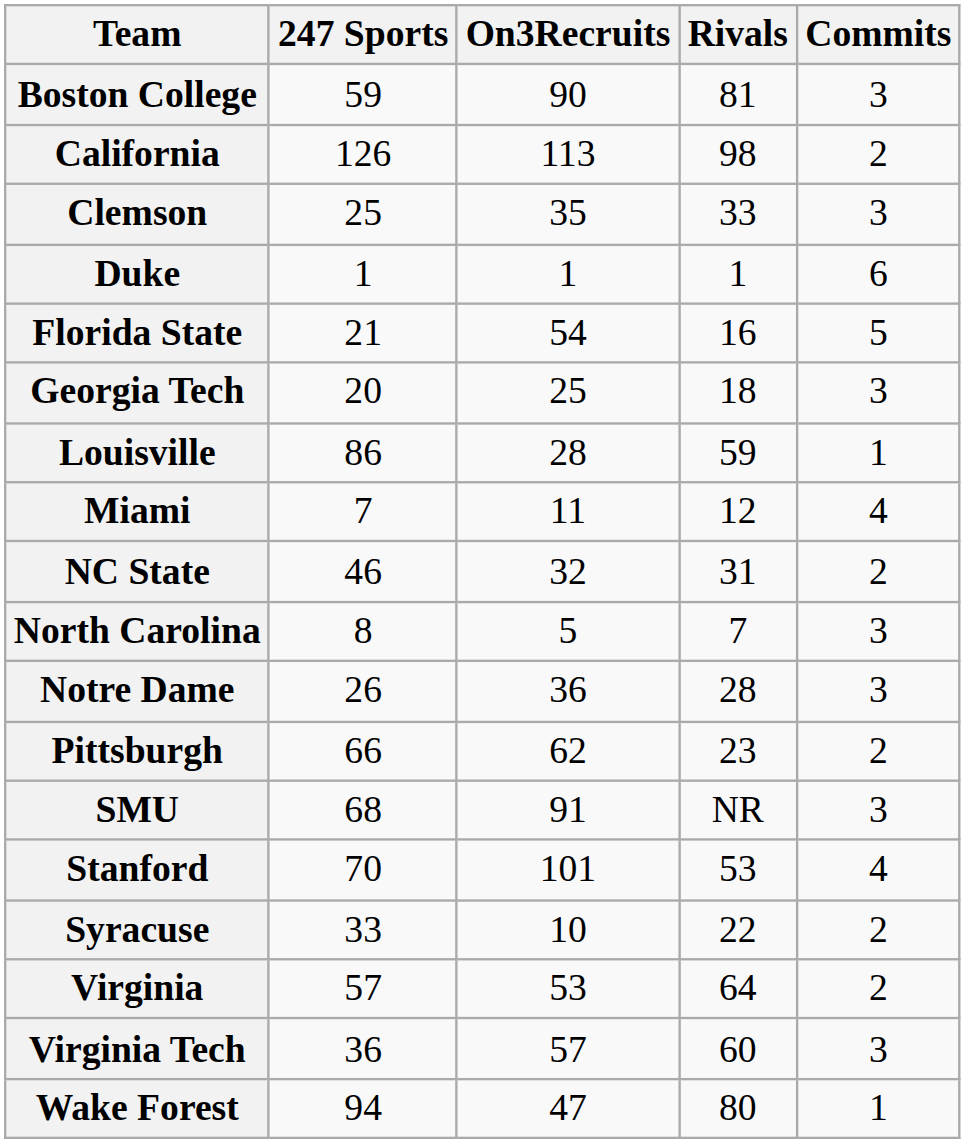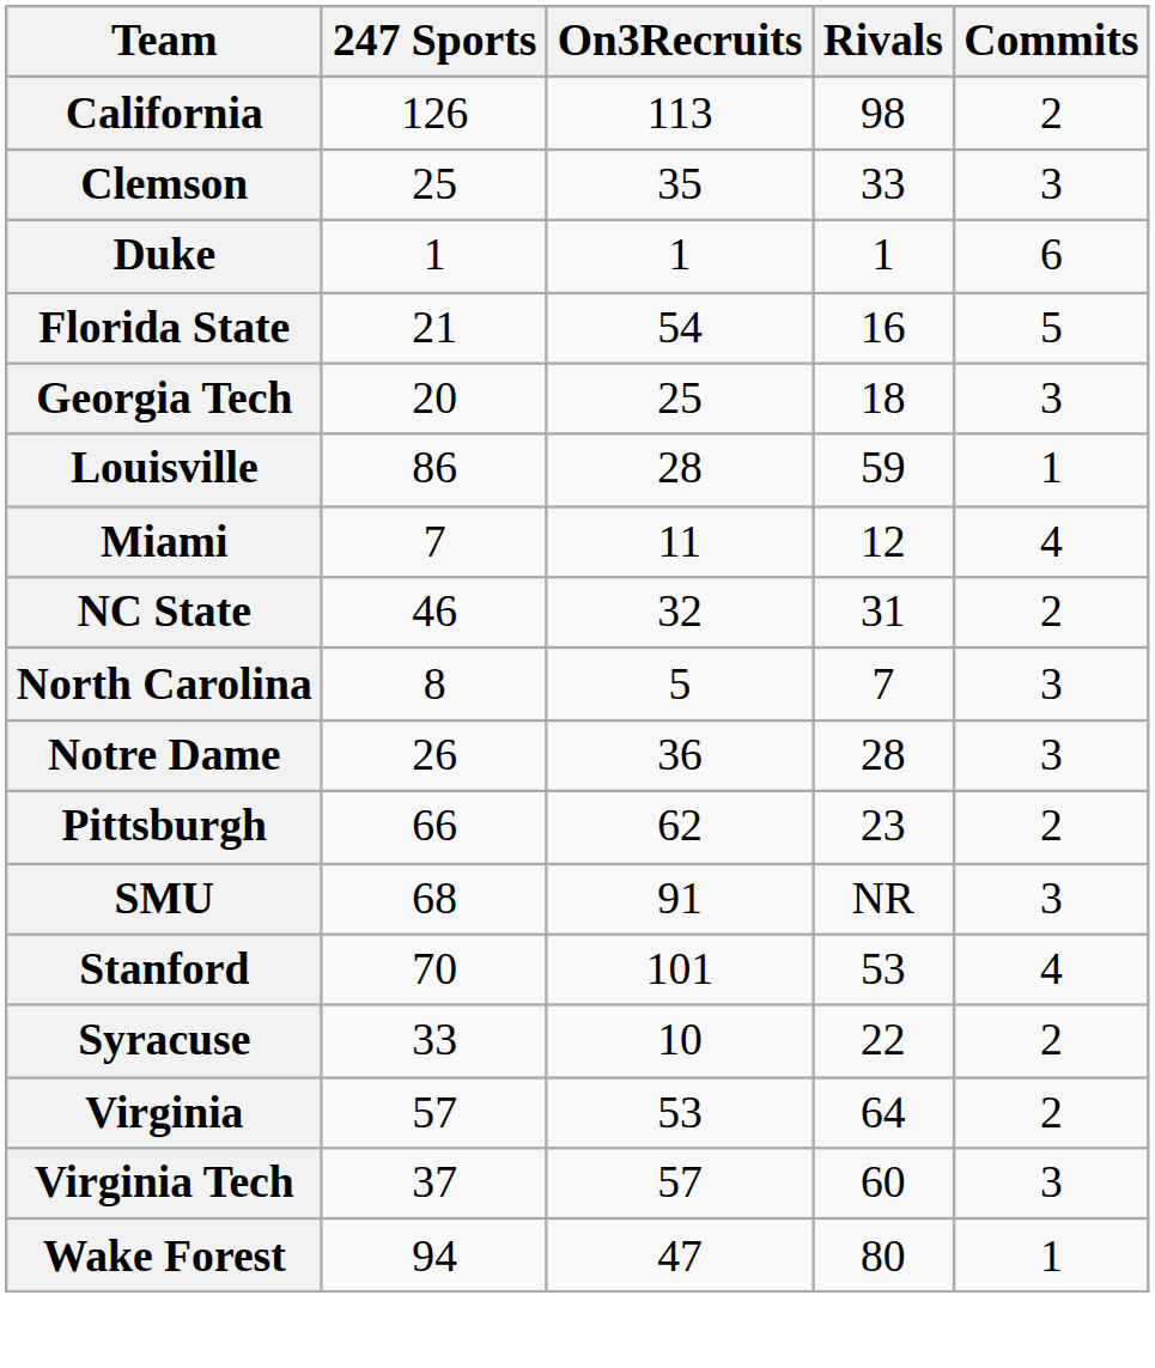- row: Boston College | 59 | 90 | 81 | 3
Virginia Tech | 247 Sports: 36 -> 37
